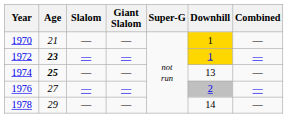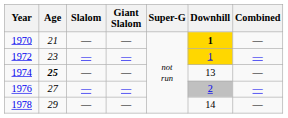1970 | Downhill: normal -> bold
1972 | Age: bold -> normal
